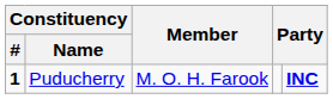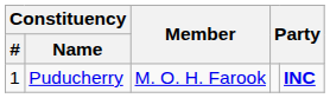Puducherry | Constituency / #: bold -> normal
